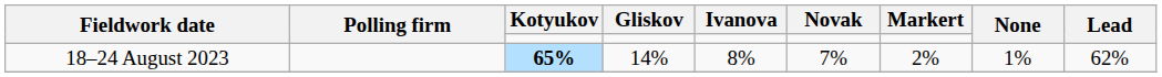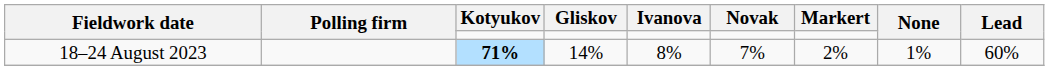18–24 August 2023 | Kotyukov: 65% -> 71%
18–24 August 2023 | Lead: 62% -> 60%
